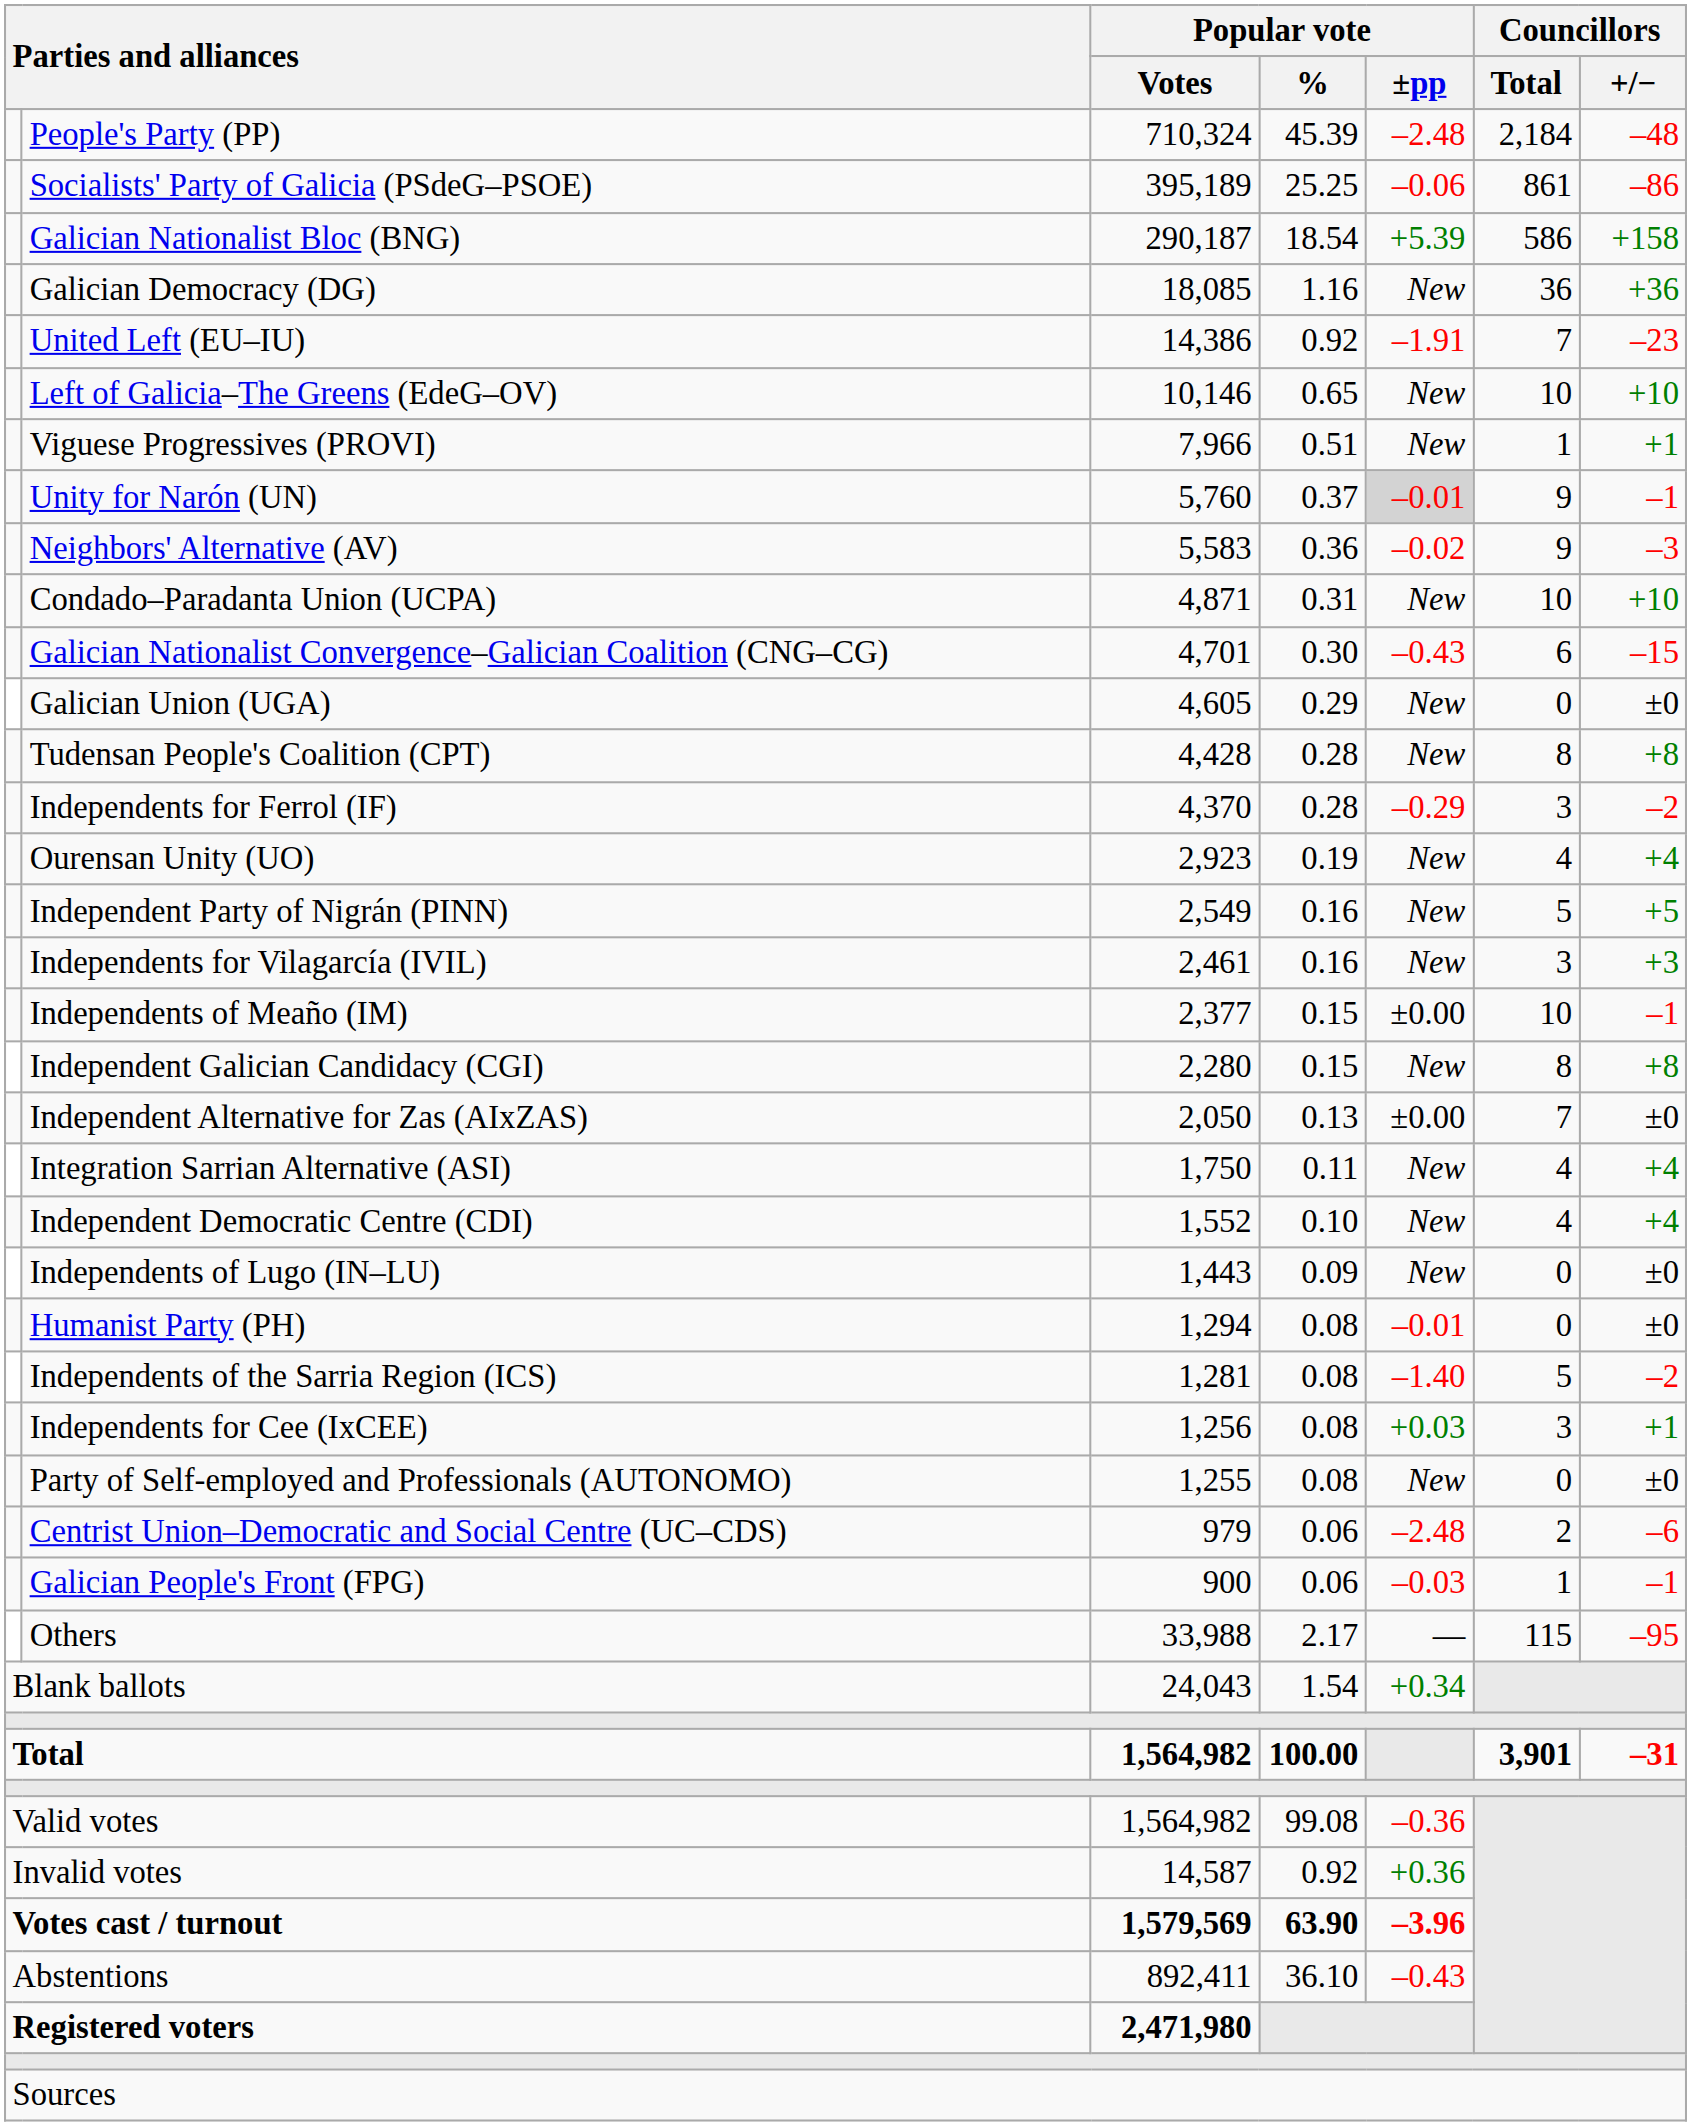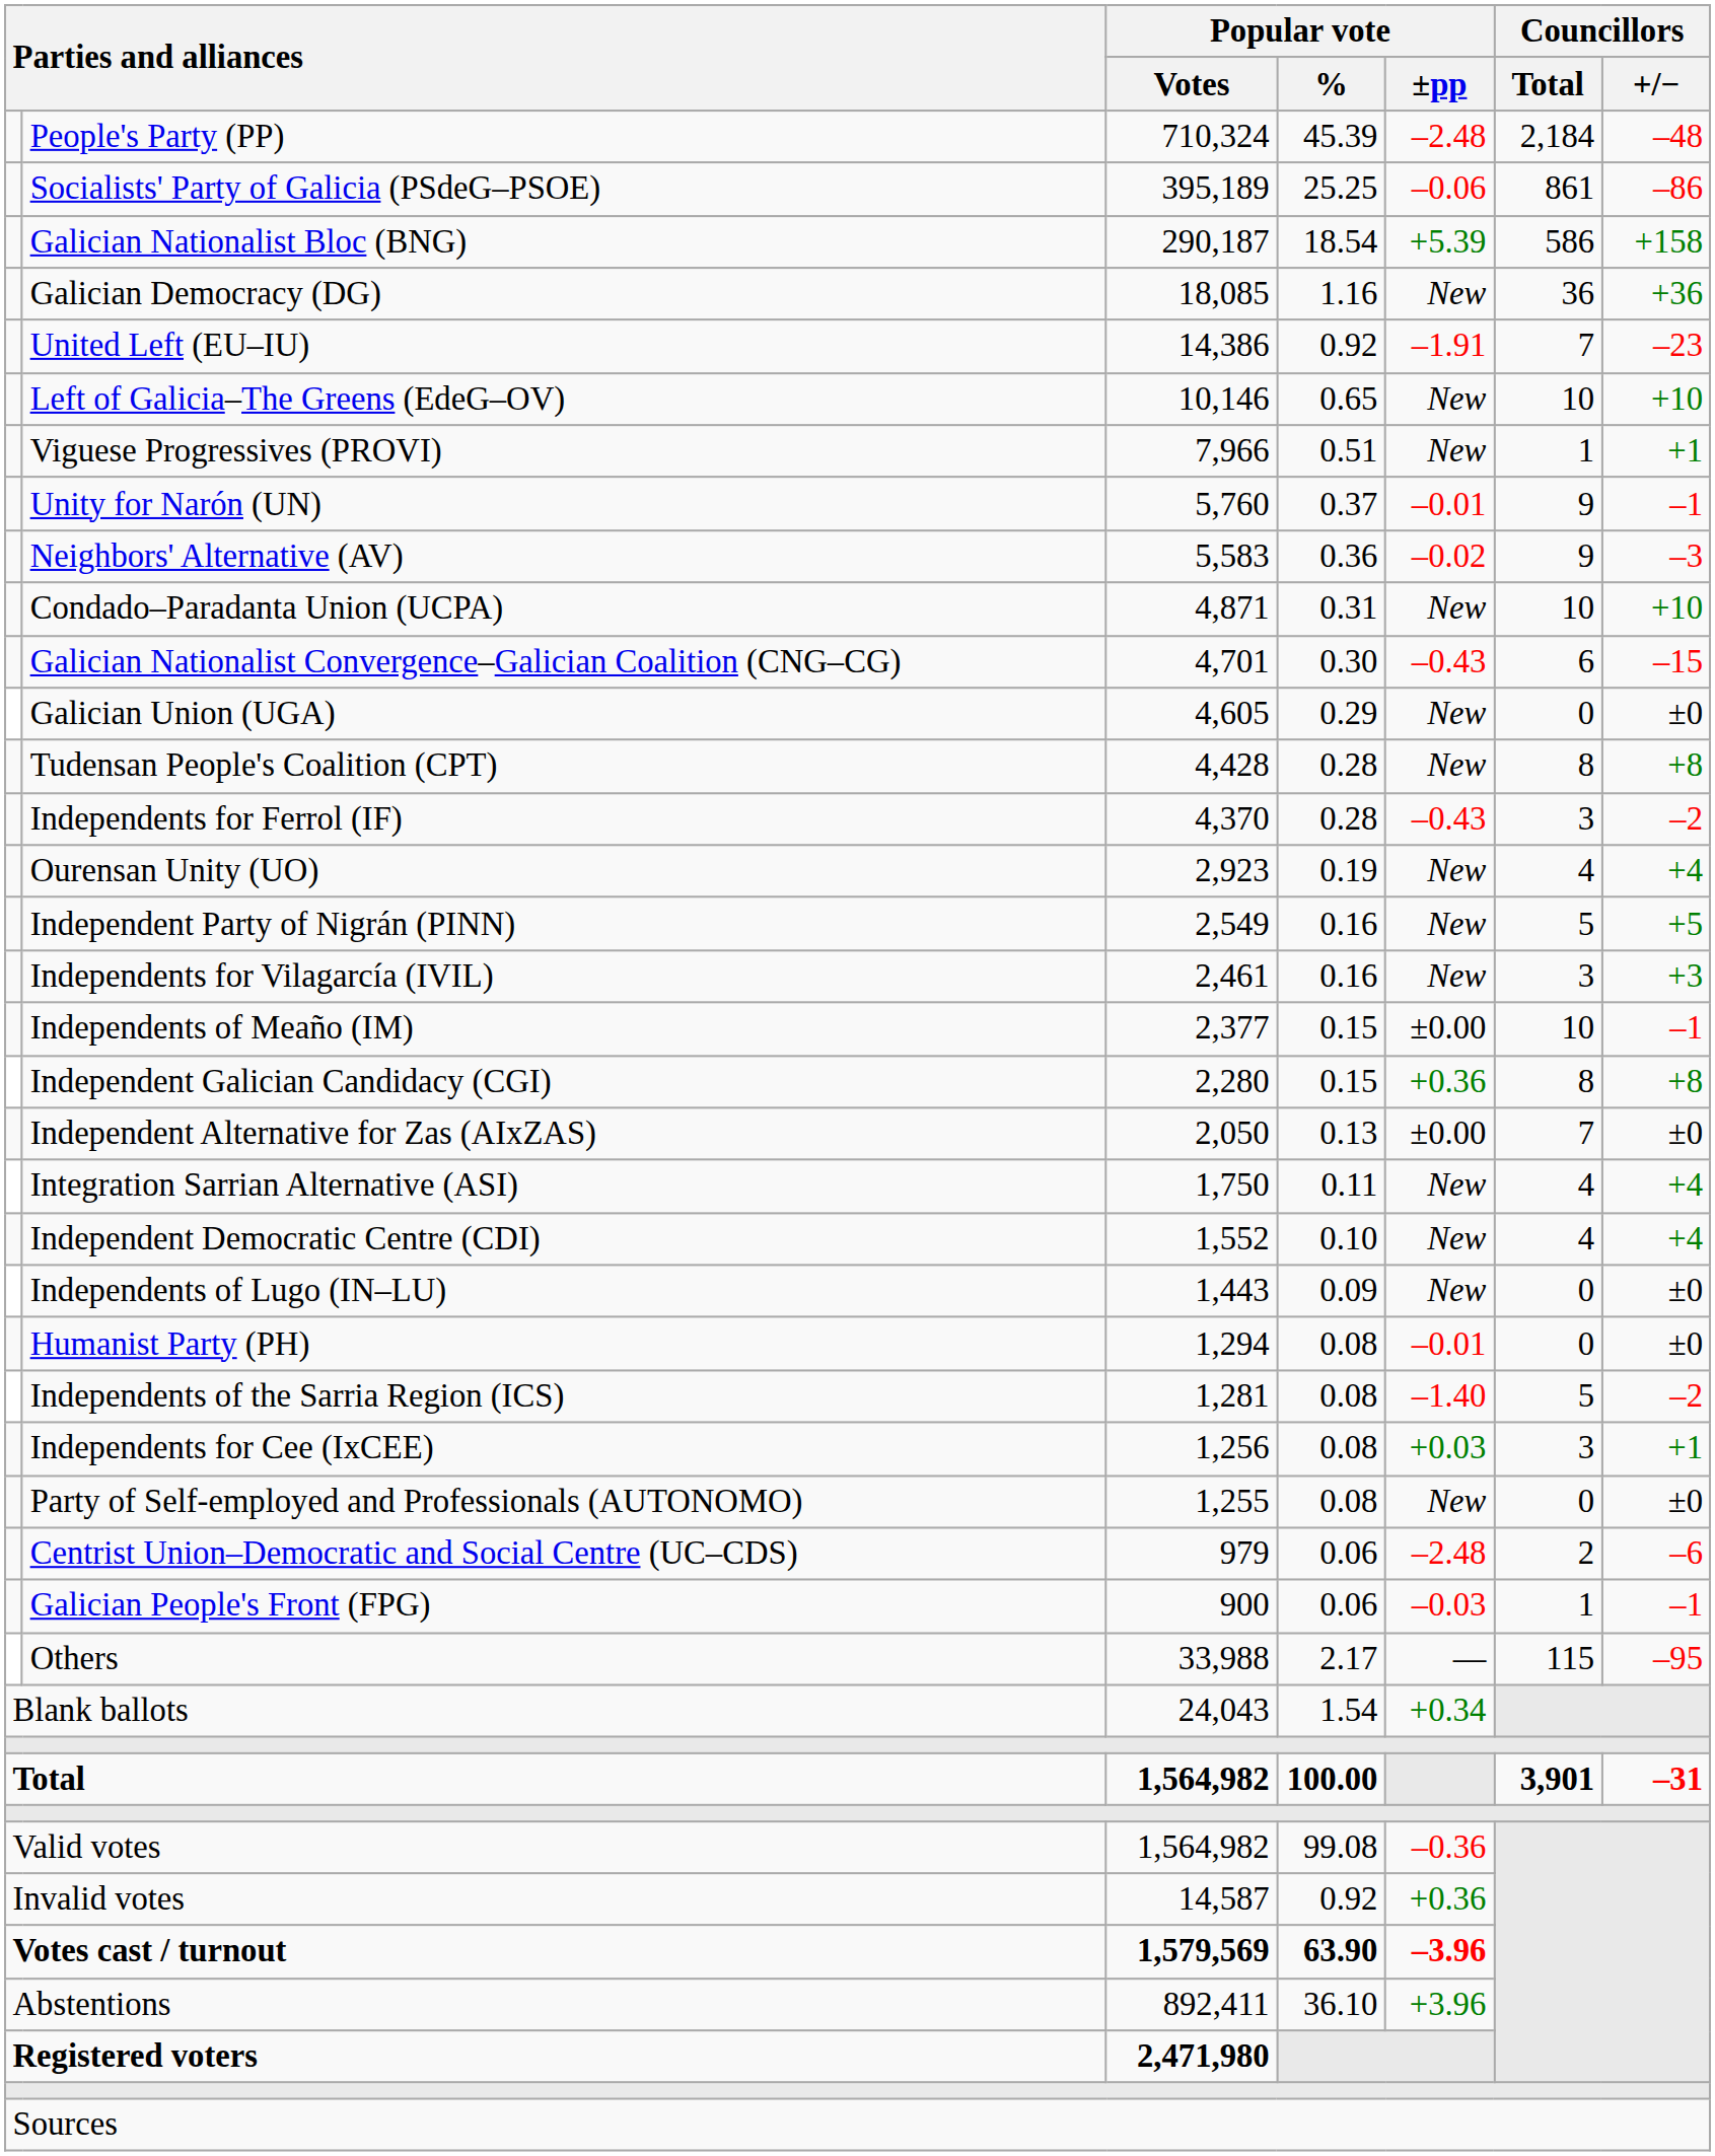Unity for Narón (UN) | Popular vote / ±pp: lightgrey background -> no background
Independents for Ferrol (IF) | Popular vote / ±pp: –0.29 -> –0.43
Independent Galician Candidacy (CGI) | Popular vote / ±pp: New -> +0.36
Abstentions | Popular vote / ±pp: –0.43 -> +3.96
